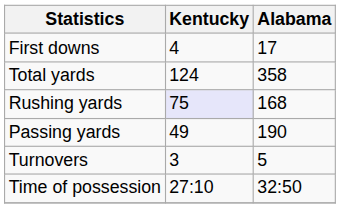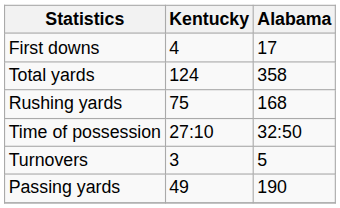Rushing yards | Kentucky: lavender background -> no background
rows swapped: Passing yards <-> Time of possession
